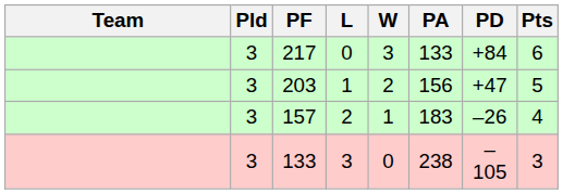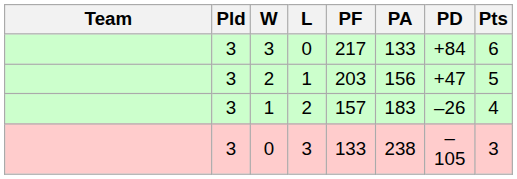columns swapped: W <-> PF
